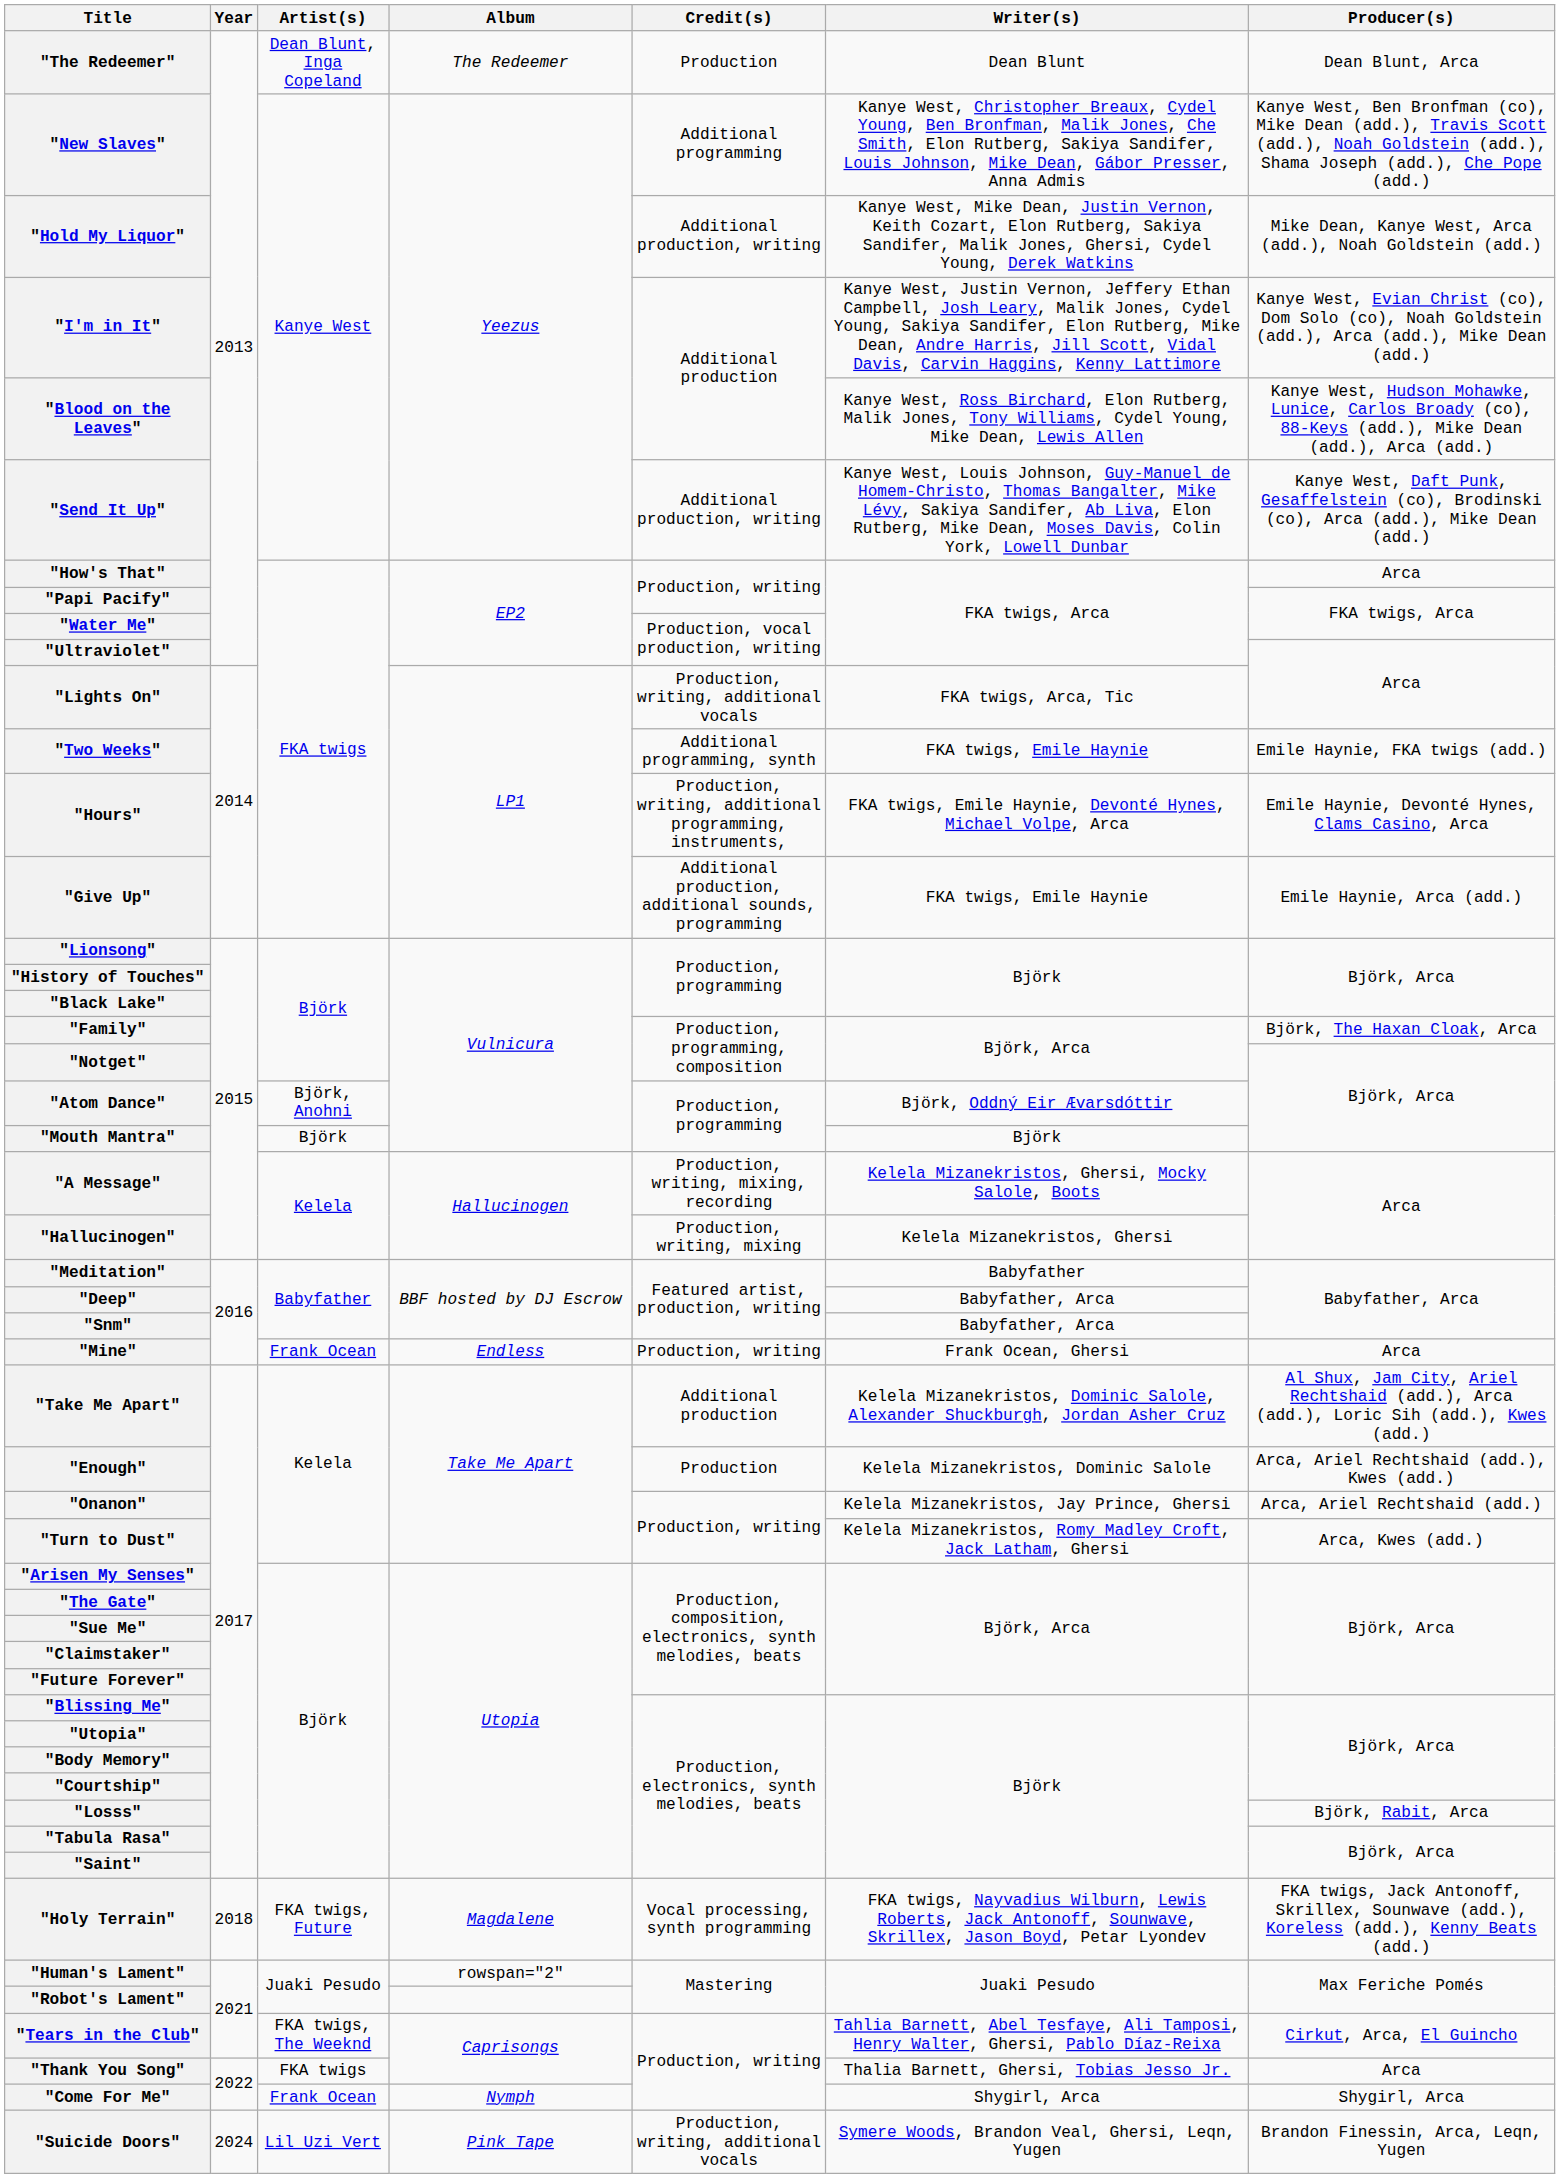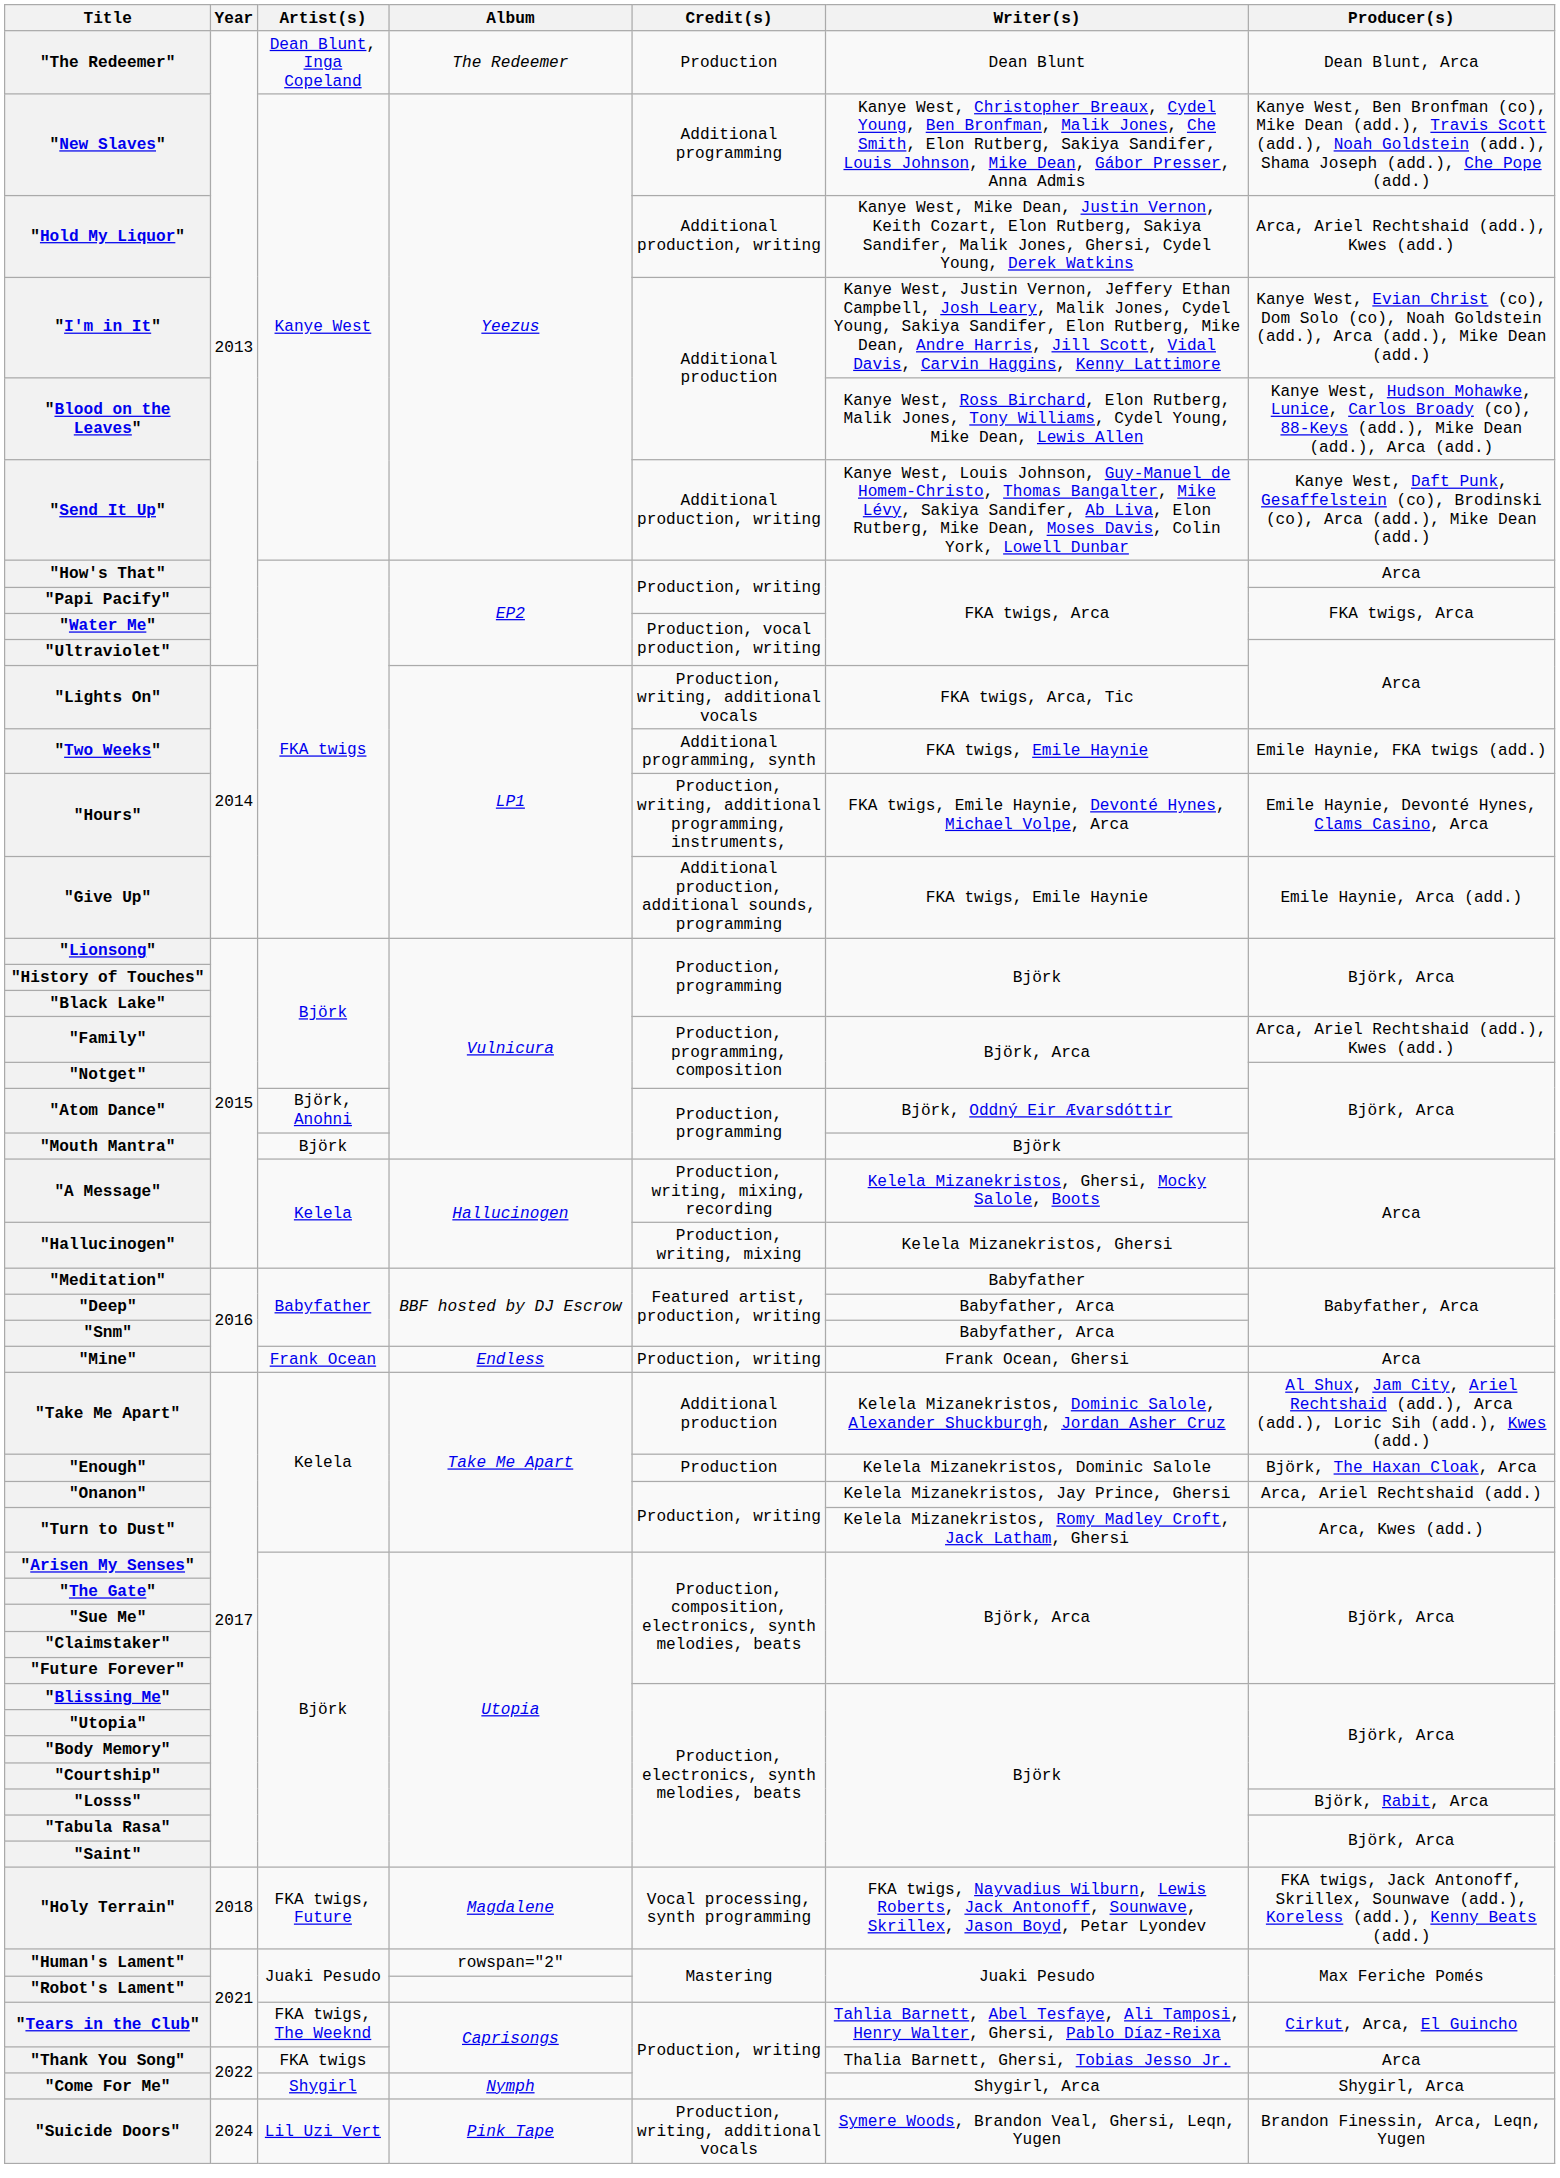"Hold My Liquor" | Producer(s): Mike Dean, Kanye West, Arca (add.), Noah Goldstein (add.) -> Arca, Ariel Rechtshaid (add.), Kwes (add.)
"Family" | Producer(s): Björk, The Haxan Cloak, Arca -> Arca, Ariel Rechtshaid (add.), Kwes (add.)
"Enough" | Producer(s): Arca, Ariel Rechtshaid (add.), Kwes (add.) -> Björk, The Haxan Cloak, Arca
"Come For Me" | Artist(s): Frank Ocean -> Shygirl
